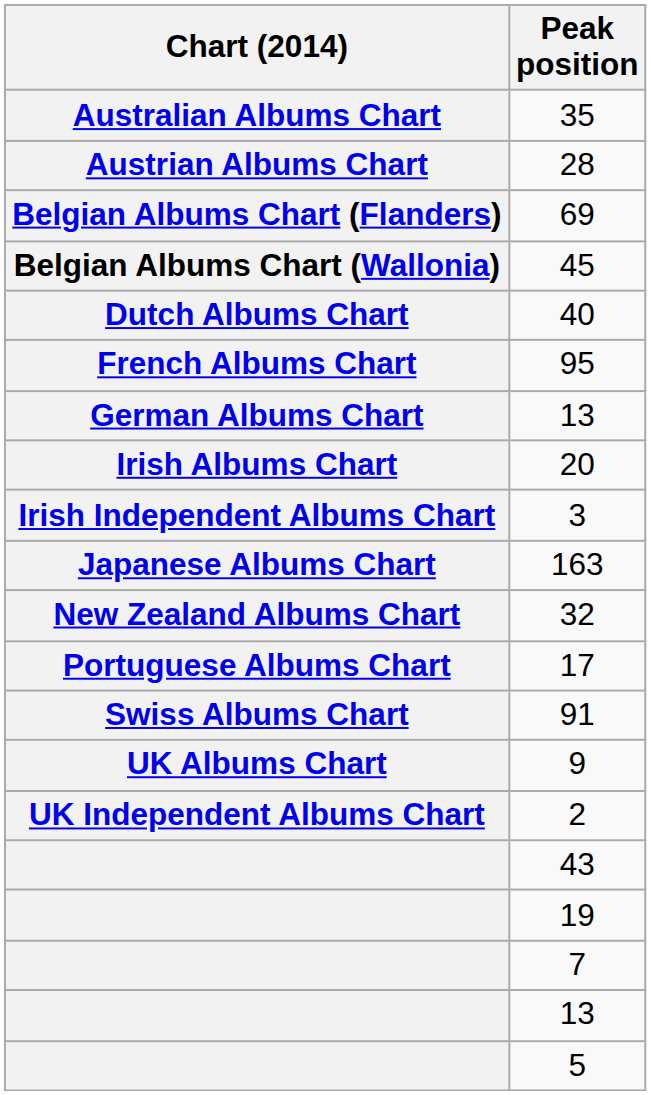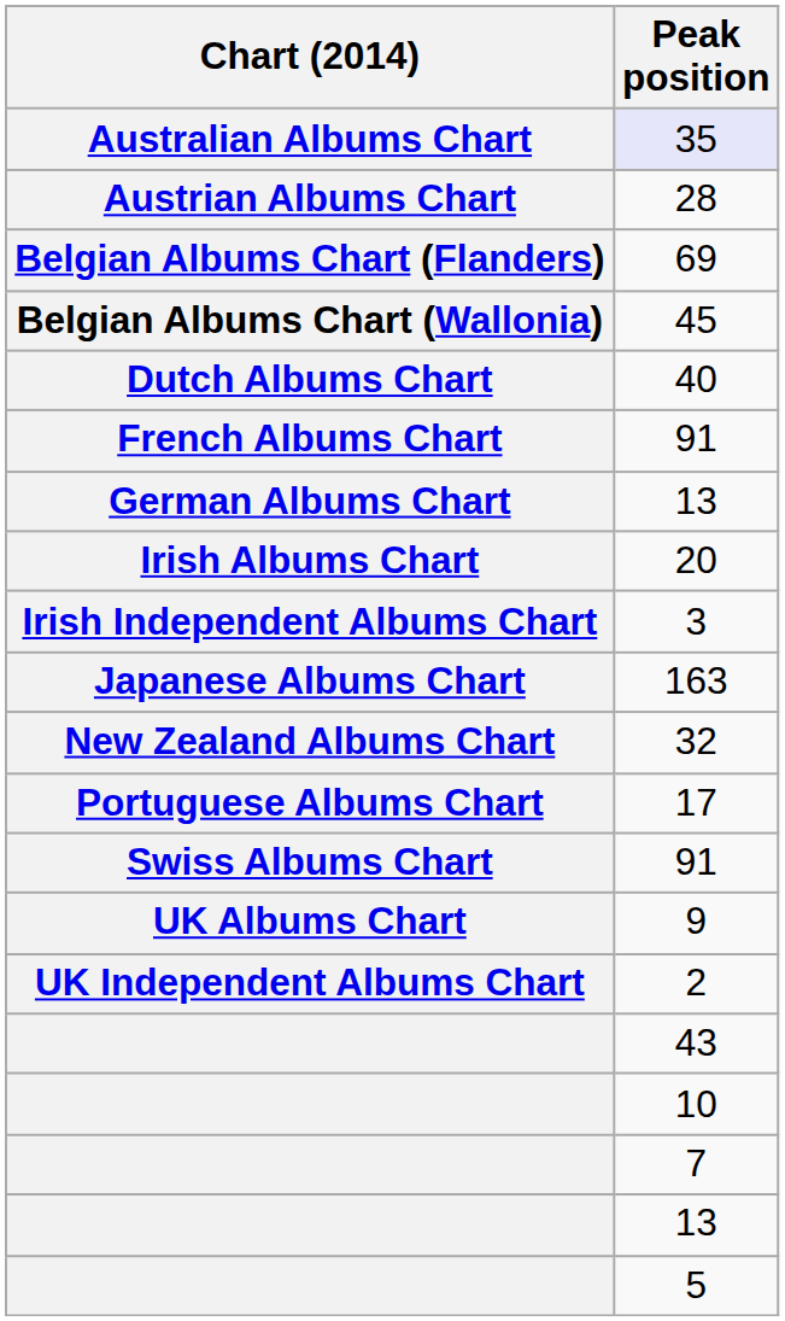row 2 | Peak position: no background -> lavender background
row 7 | Peak position: 95 -> 91
row 18 | Peak position: 19 -> 10
